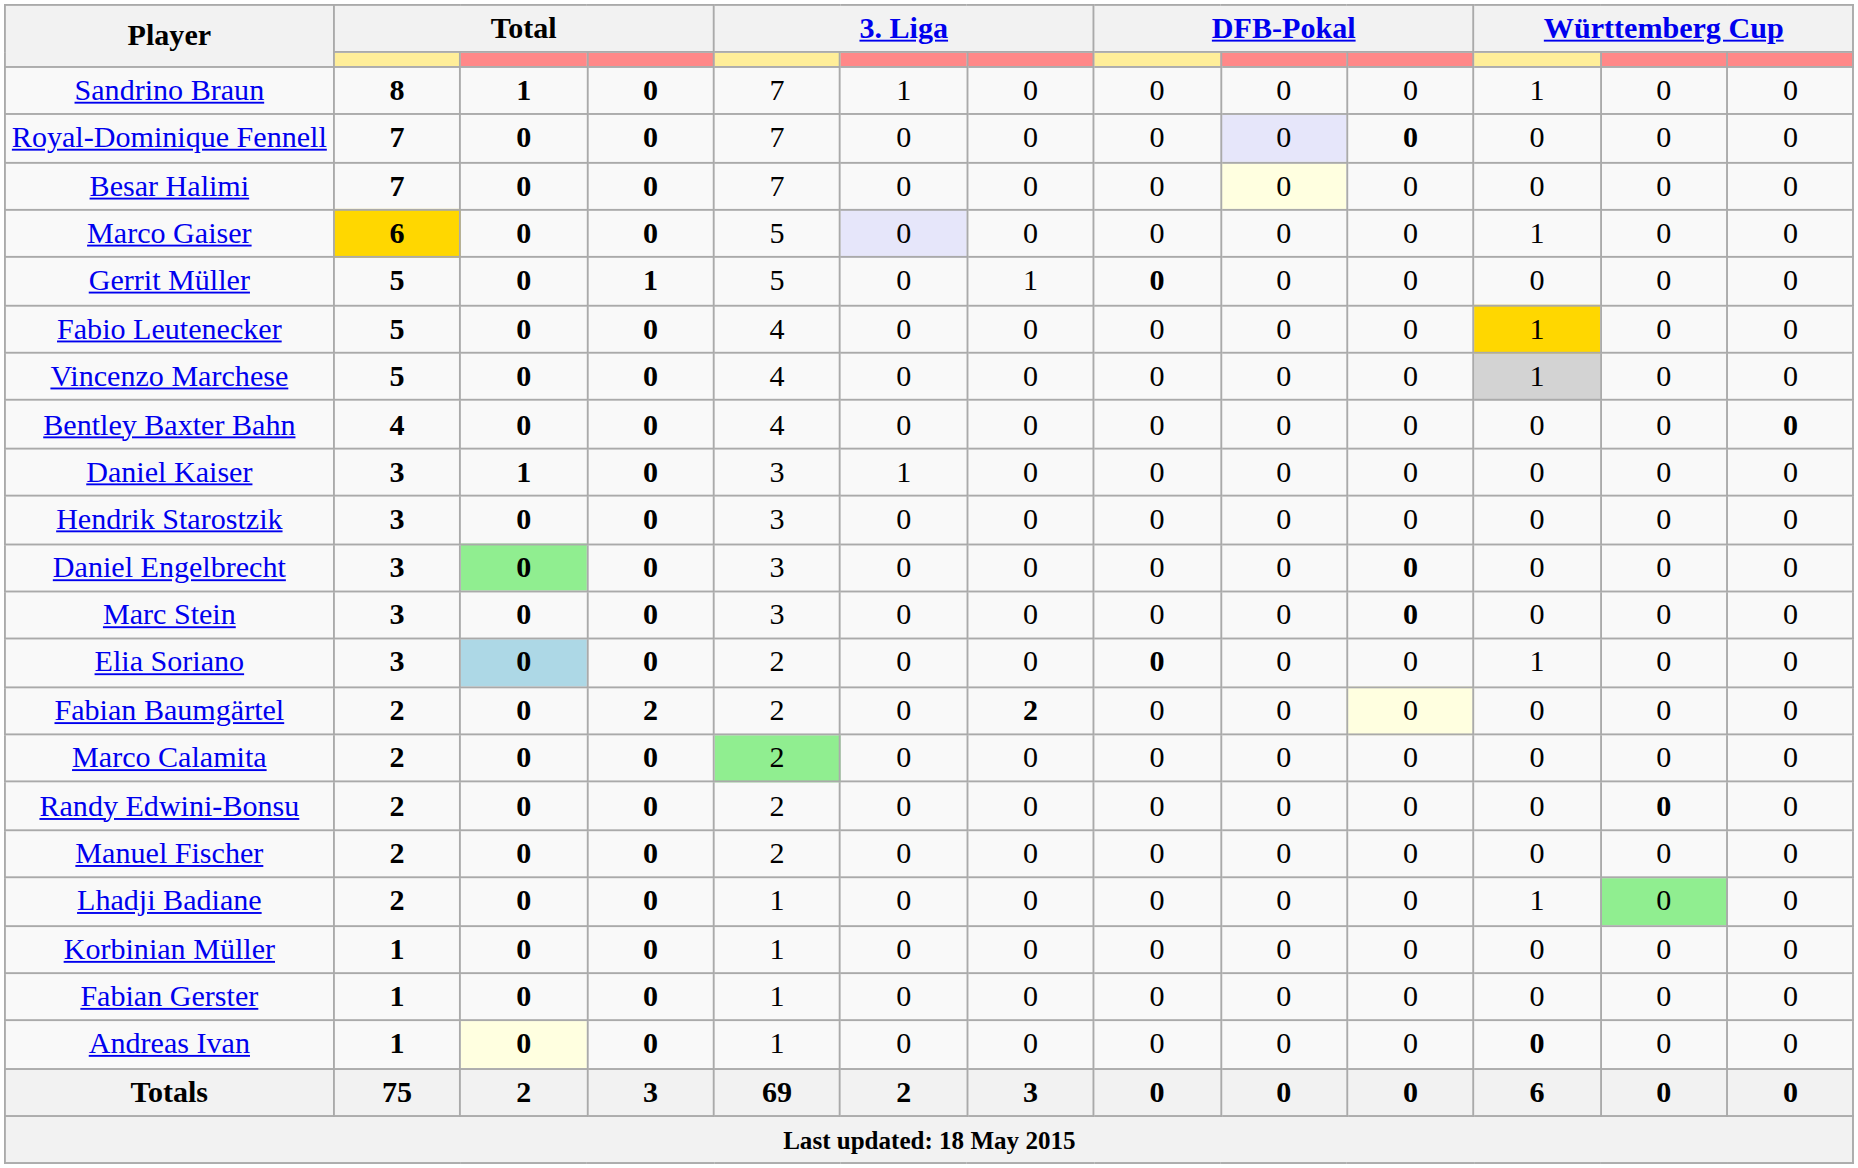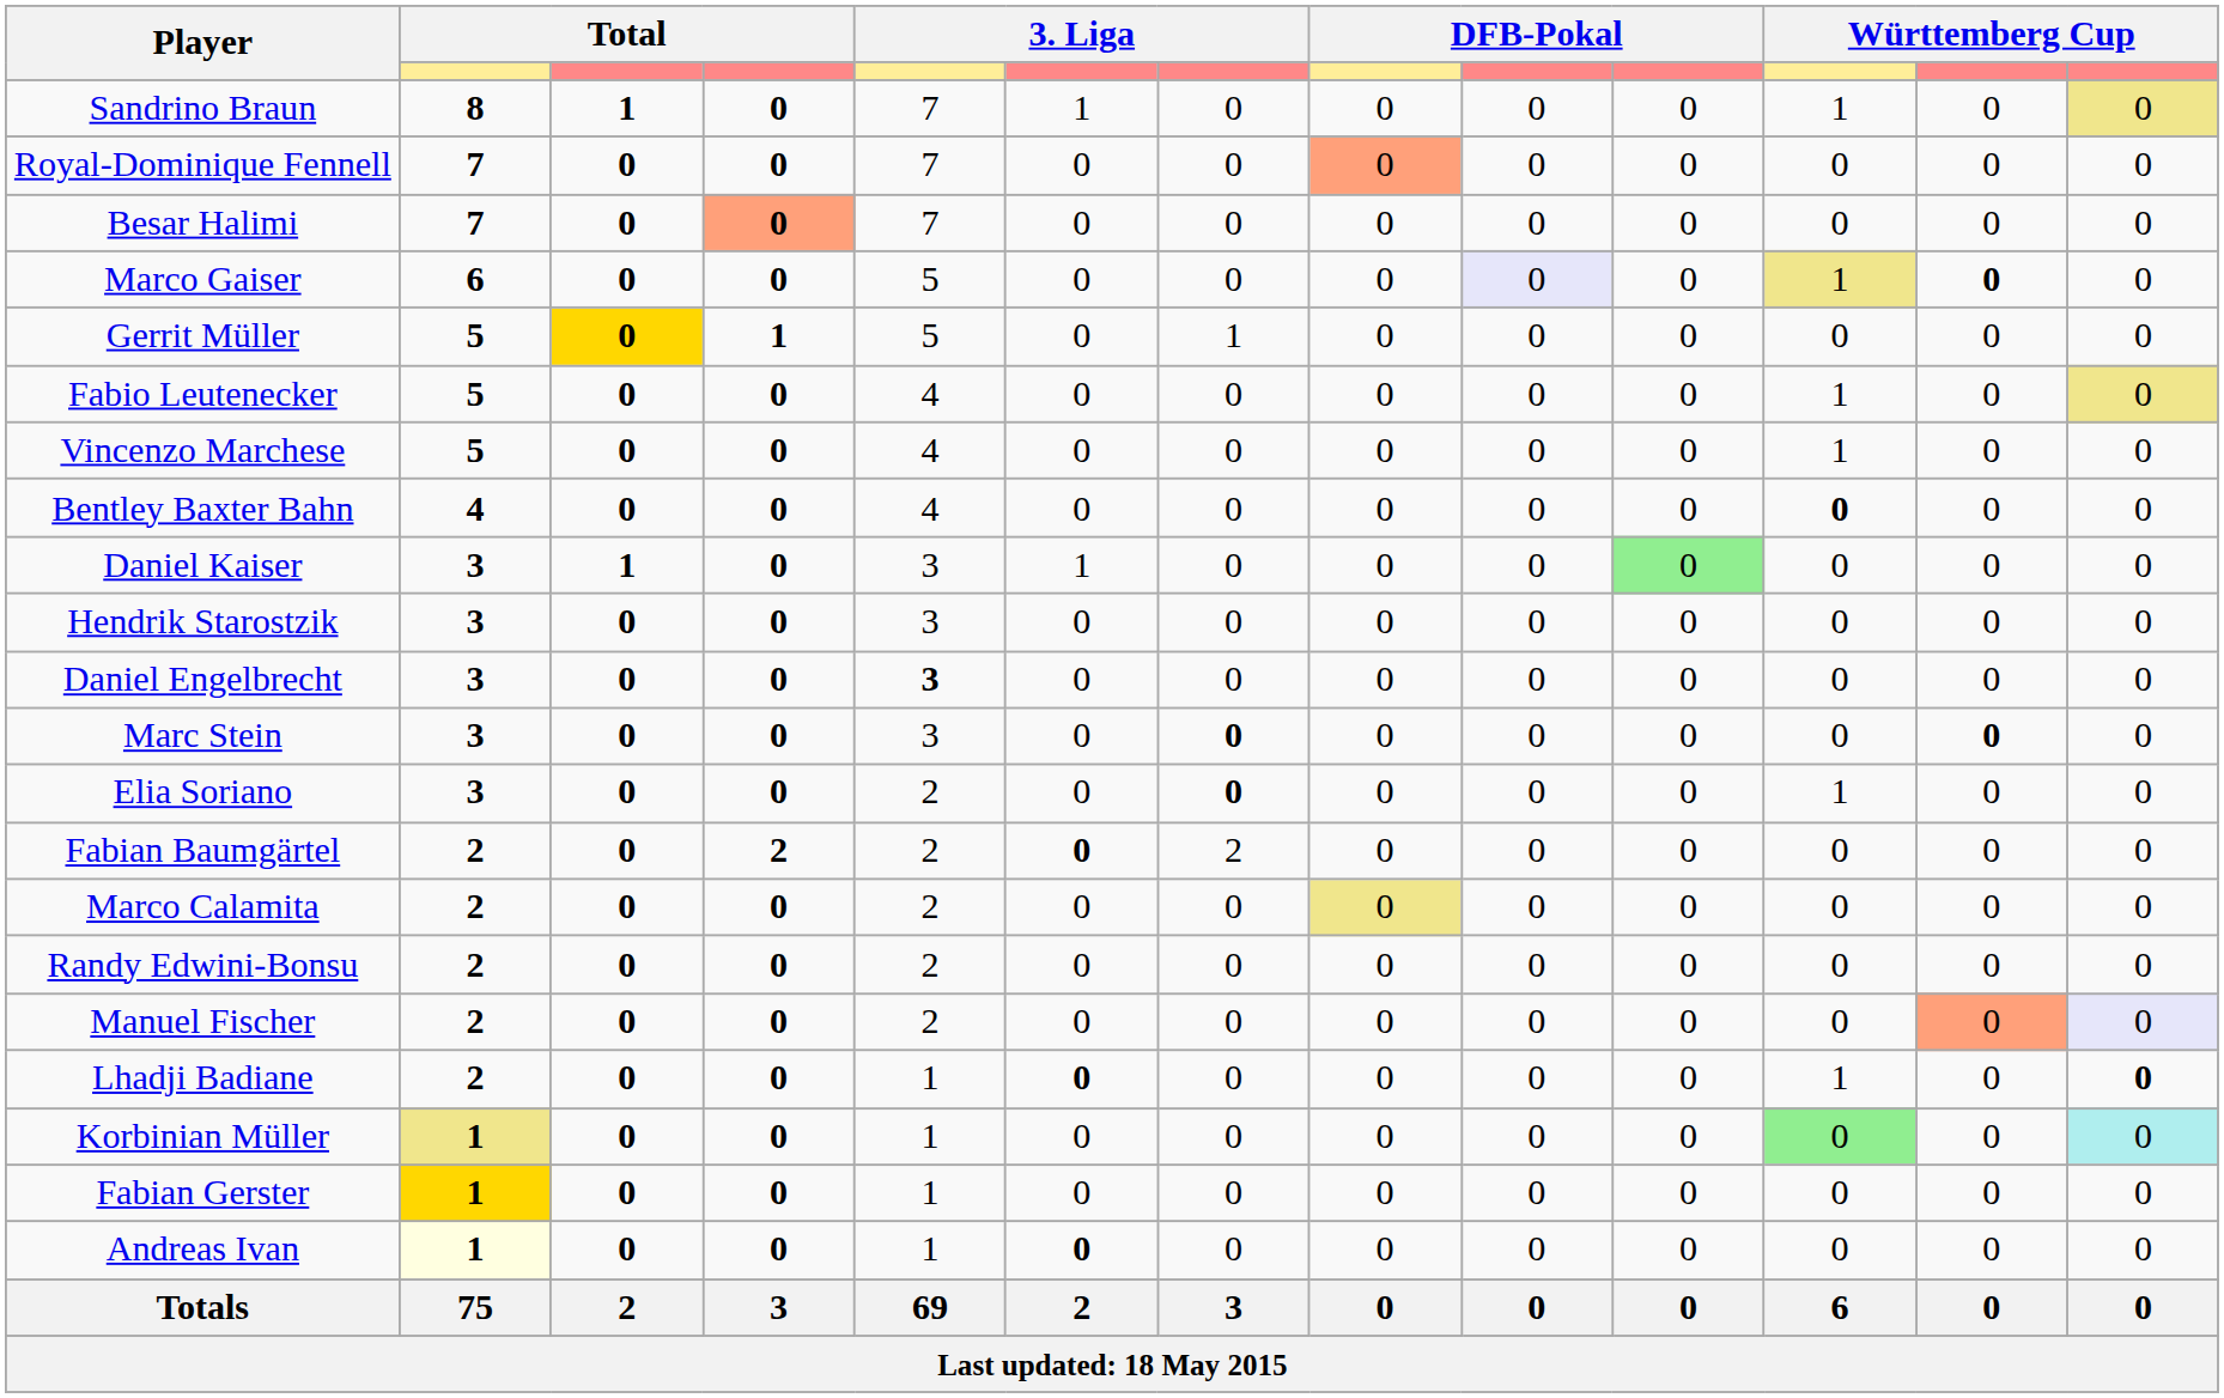Sandrino Braun | column 13: no background -> khaki background
Royal-Dominique Fennell | column 8: no background -> lightsalmon background
Royal-Dominique Fennell | column 9: lavender background -> no background
Royal-Dominique Fennell | column 10: bold -> normal
Besar Halimi | column 4: no background -> lightsalmon background
Besar Halimi | column 9: lightyellow background -> no background
Marco Gaiser | column 2: gold background -> no background
Marco Gaiser | column 6: lavender background -> no background
Marco Gaiser | column 9: no background -> lavender background
Marco Gaiser | column 11: no background -> khaki background
Marco Gaiser | column 12: normal -> bold
Gerrit Müller | column 3: no background -> gold background
Gerrit Müller | column 8: bold -> normal
Fabio Leutenecker | column 11: gold background -> no background
Fabio Leutenecker | column 13: no background -> khaki background
Vincenzo Marchese | column 11: lightgrey background -> no background
Bentley Baxter Bahn | column 11: normal -> bold
Bentley Baxter Bahn | column 13: bold -> normal
Daniel Kaiser | column 10: no background -> lightgreen background
Daniel Engelbrecht | column 3: lightgreen background -> no background
Daniel Engelbrecht | column 5: normal -> bold
Daniel Engelbrecht | column 10: bold -> normal
Marc Stein | column 7: normal -> bold
Marc Stein | column 10: bold -> normal
Marc Stein | column 12: normal -> bold
Elia Soriano | column 3: lightblue background -> no background
Elia Soriano | column 7: normal -> bold
Elia Soriano | column 8: bold -> normal
Fabian Baumgärtel | column 6: normal -> bold
Fabian Baumgärtel | column 7: bold -> normal
Fabian Baumgärtel | column 10: lightyellow background -> no background
Marco Calamita | column 5: lightgreen background -> no background
Marco Calamita | column 8: no background -> khaki background
Randy Edwini-Bonsu | column 12: bold -> normal
Manuel Fischer | column 12: no background -> lightsalmon background
Manuel Fischer | column 13: no background -> lavender background
Lhadji Badiane | column 6: normal -> bold
Lhadji Badiane | column 12: lightgreen background -> no background
Lhadji Badiane | column 13: normal -> bold
Korbinian Müller | column 2: no background -> khaki background
Korbinian Müller | column 11: no background -> lightgreen background
Korbinian Müller | column 13: no background -> paleturquoise background
Fabian Gerster | column 2: no background -> gold background
Andreas Ivan | column 2: no background -> lightyellow background
Andreas Ivan | column 3: lightyellow background -> no background
Andreas Ivan | column 6: normal -> bold
Andreas Ivan | column 11: bold -> normal
